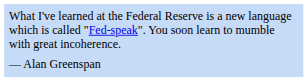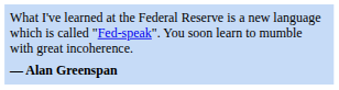row 2 | column 1: normal -> bold
